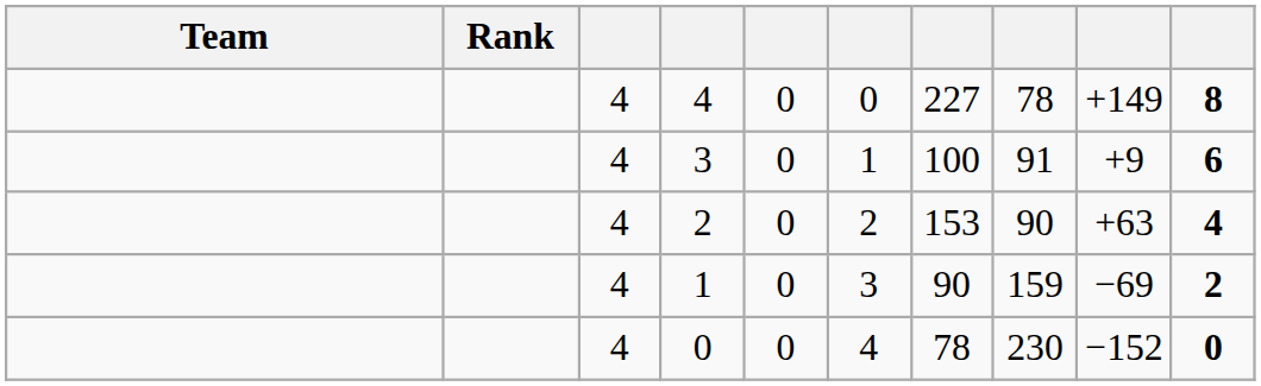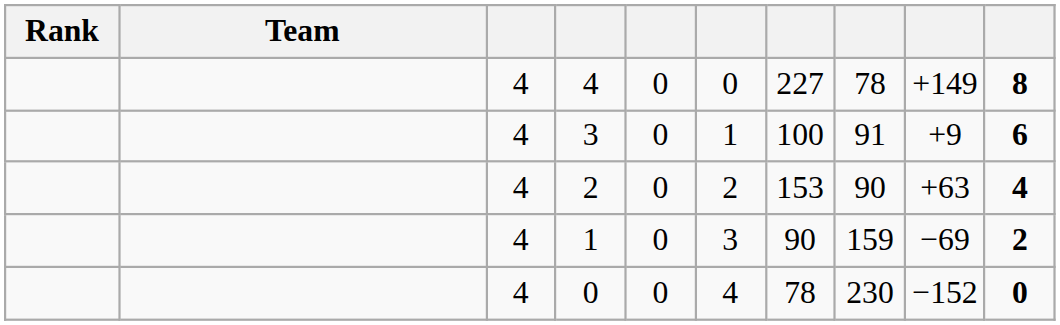columns swapped: Rank <-> Team
